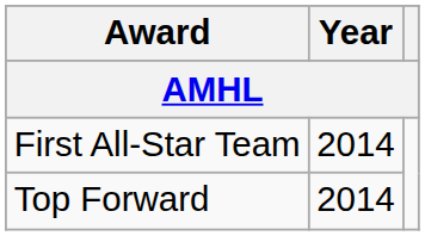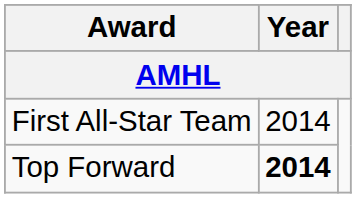Top Forward | Year: normal -> bold
